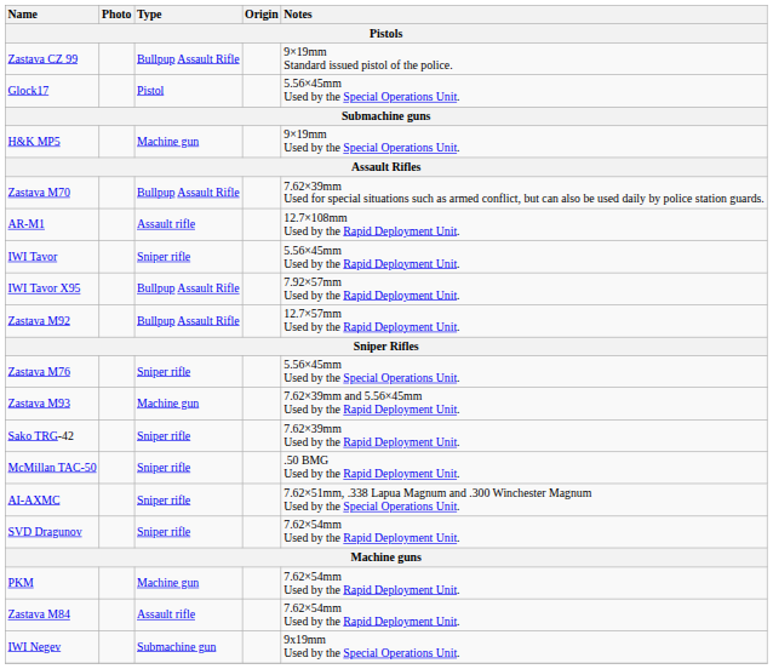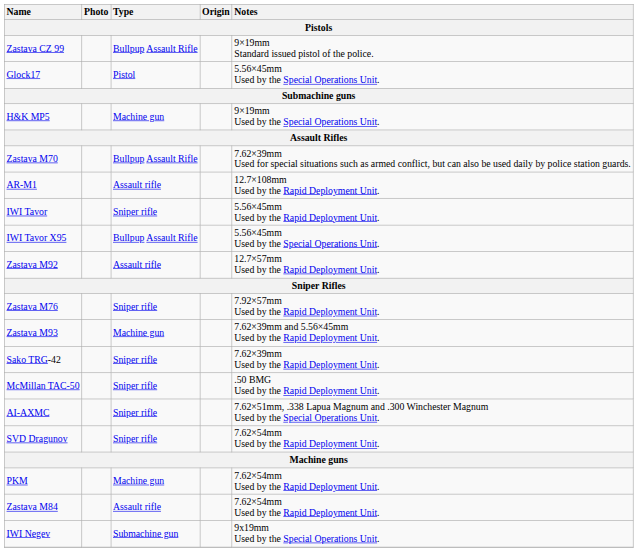IWI Tavor X95 | Notes: 7.92×57mm Used by the Rapid Deployment Unit. -> 5.56×45mm Used by the Special Operations Unit.
Zastava M92 | Type: Bullpup Assault Rifle -> Assault rifle
Zastava M76 | Notes: 5.56×45mm Used by the Special Operations Unit. -> 7.92×57mm Used by the Rapid Deployment Unit.
